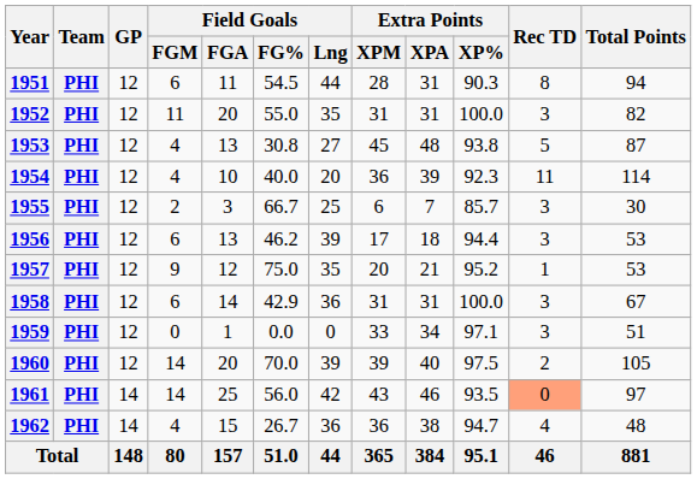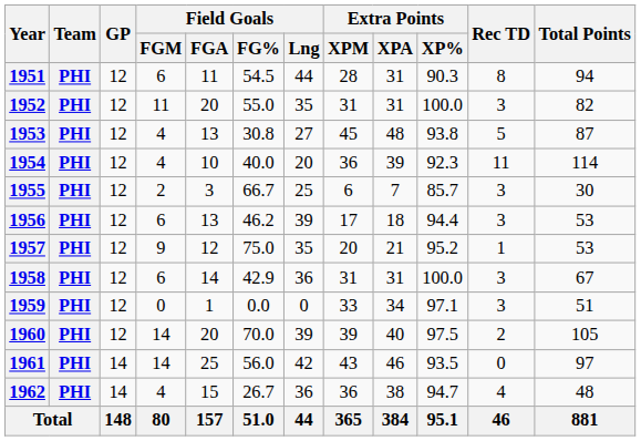1961 | Rec TD: lightsalmon background -> no background
